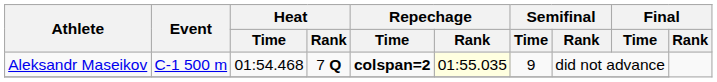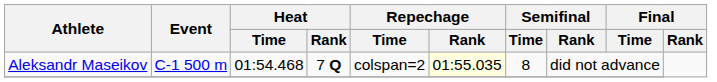Aleksandr Maseikov | Repechage / Time: bold -> normal
Aleksandr Maseikov | Semifinal / Time: 9 -> 8
